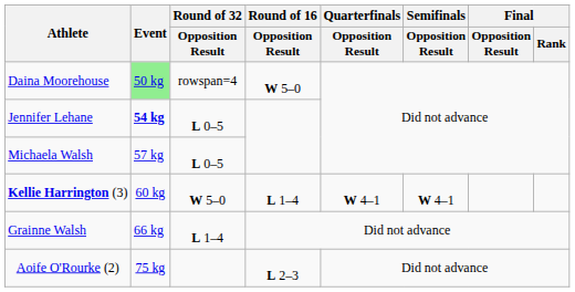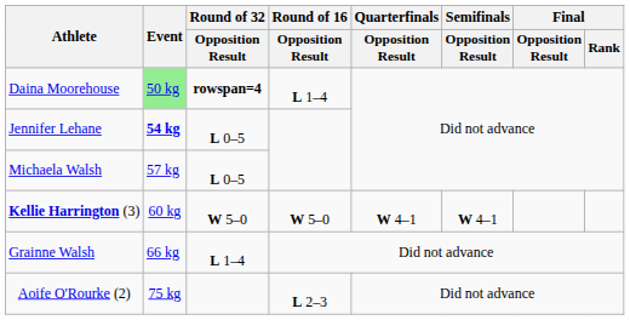Daina Moorehouse | Round of 32 / Opposition Result: normal -> bold
Daina Moorehouse | Round of 16 / Opposition Result: W 5–0 -> L 1–4
Kellie Harrington (3) | Round of 16 / Opposition Result: L 1–4 -> W 5–0
